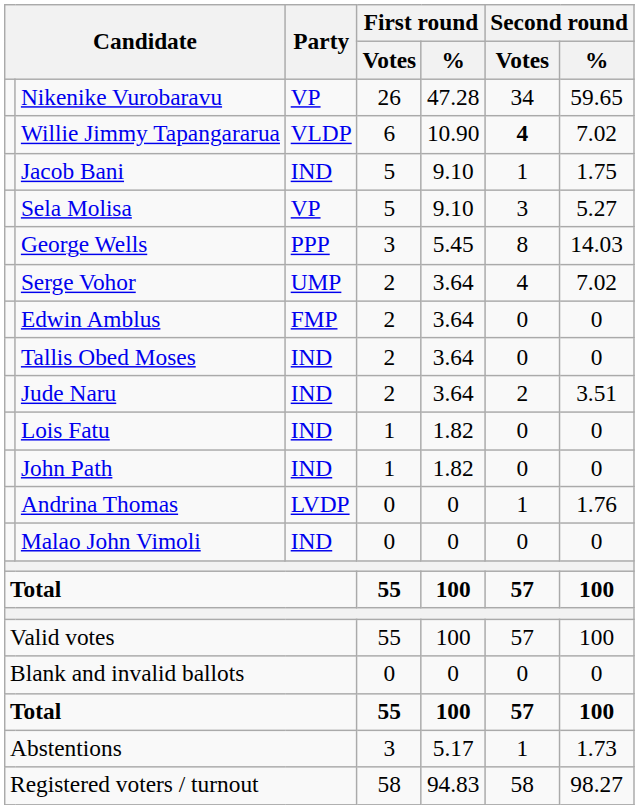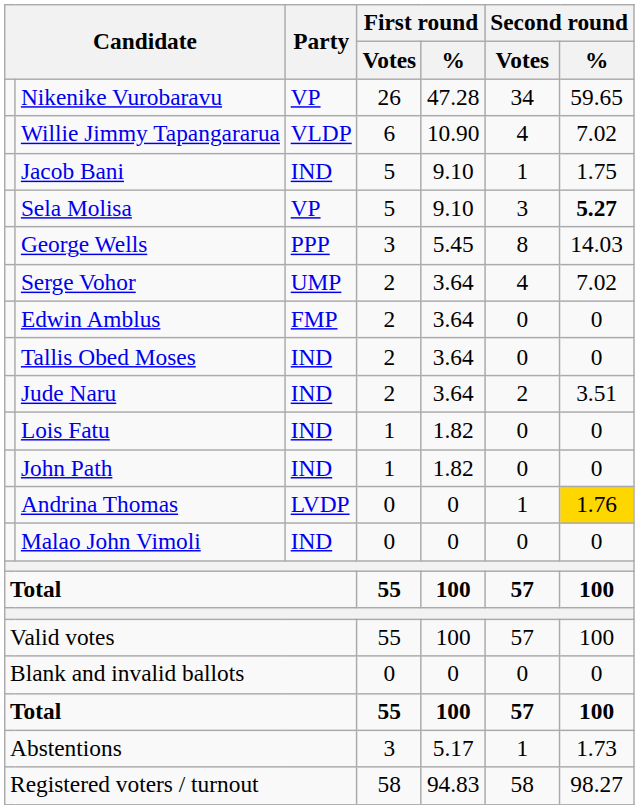Willie Jimmy Tapangararua | Second round / Votes: bold -> normal
Sela Molisa | Second round / %: normal -> bold
Andrina Thomas | Second round / %: no background -> gold background
